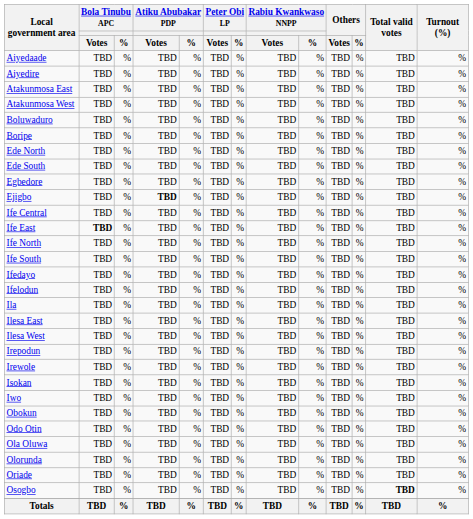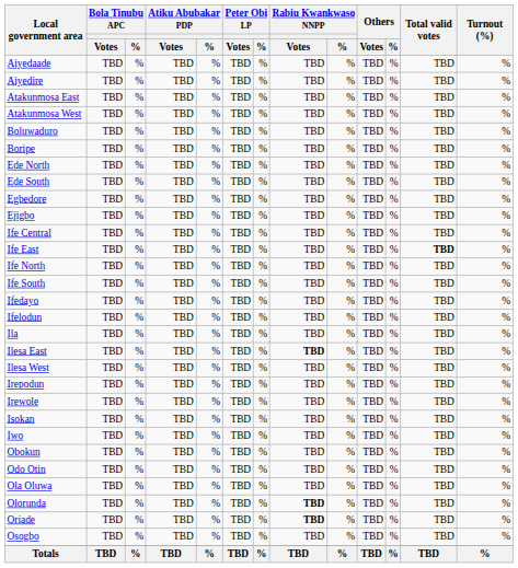Ejigbo | Atiku Abubakar PDP / Votes: bold -> normal
Ife East | Bola Tinubu APC / Votes: bold -> normal
Ife East | Total valid votes: normal -> bold
Ilesa East | Rabiu Kwankwaso NNPP / Votes: normal -> bold
Olorunda | Rabiu Kwankwaso NNPP / Votes: normal -> bold
Oriade | Rabiu Kwankwaso NNPP / Votes: normal -> bold
Osogbo | Total valid votes: bold -> normal
